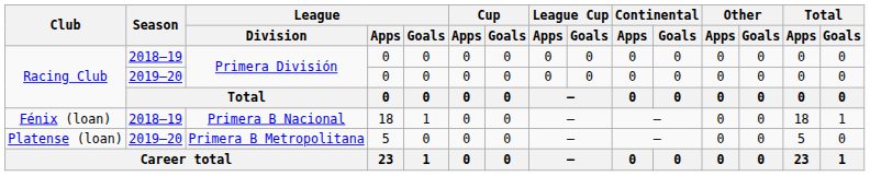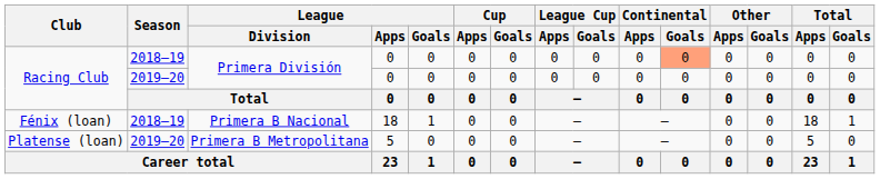Racing Club / 2018–19 | Continental / Goals: no background -> lightsalmon background
